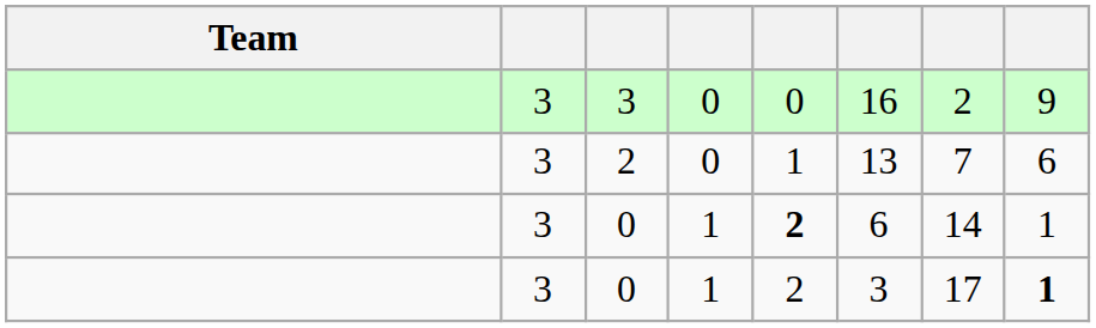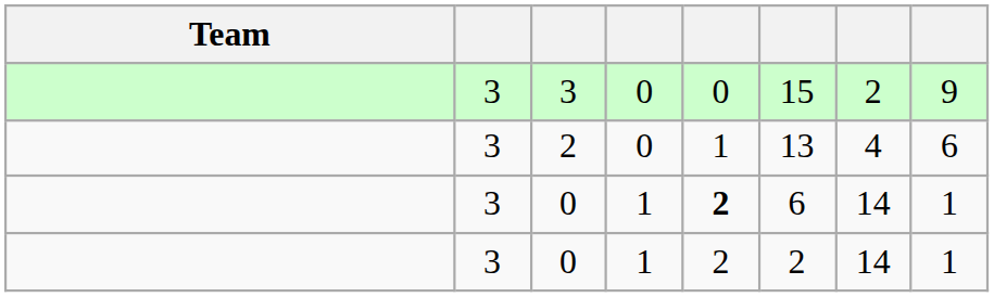row 2 | column 6: 16 -> 15
row 3 | column 7: 7 -> 4
row 5 | column 6: 3 -> 2
row 5 | column 7: 17 -> 14
row 5 | column 8: bold -> normal
